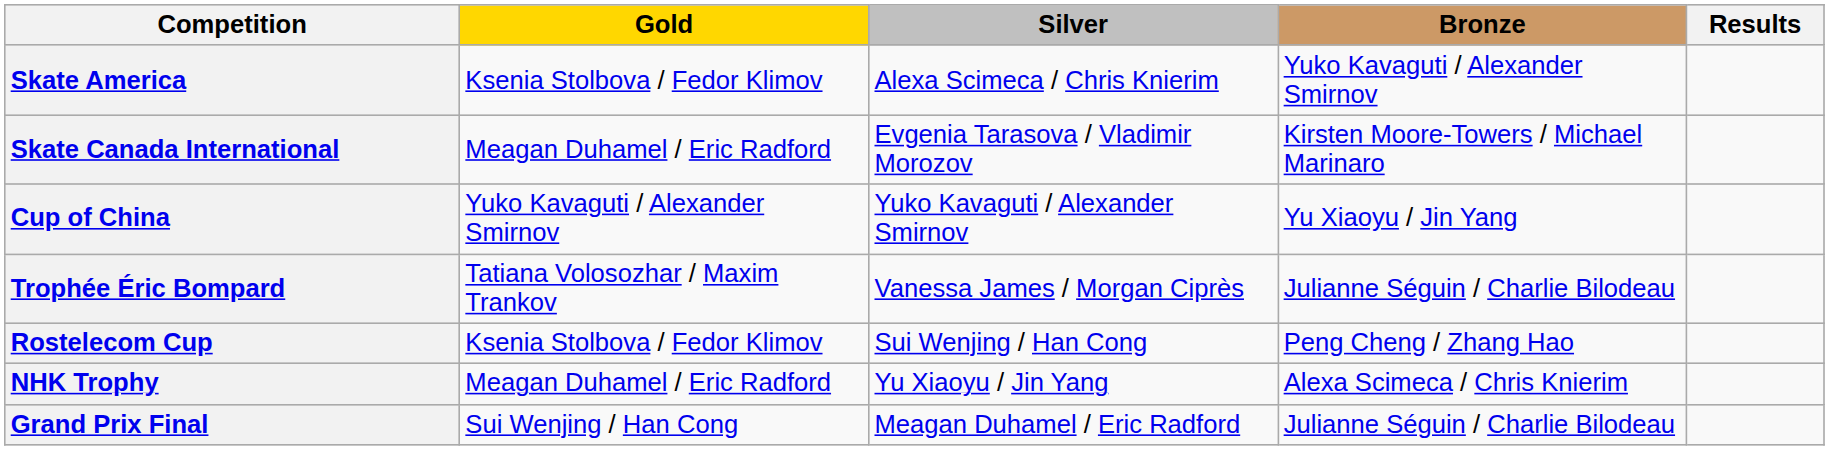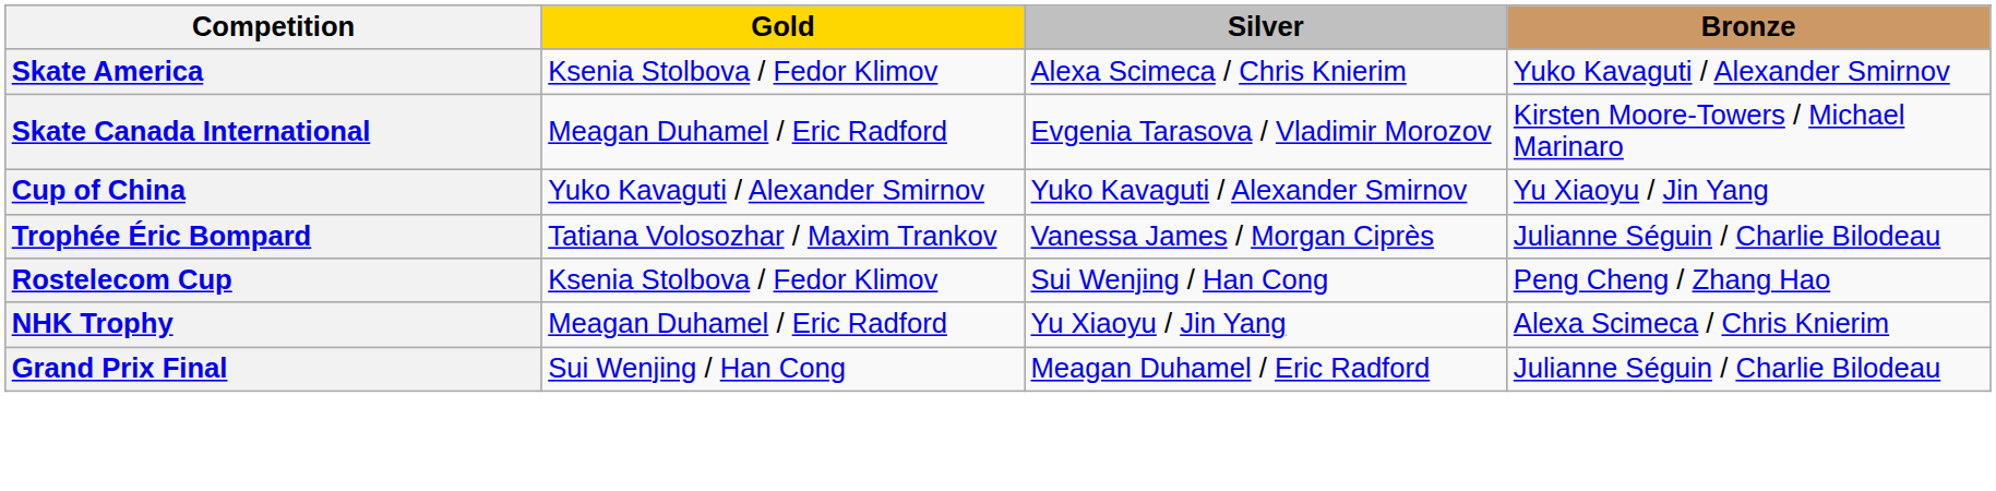- column: Results
